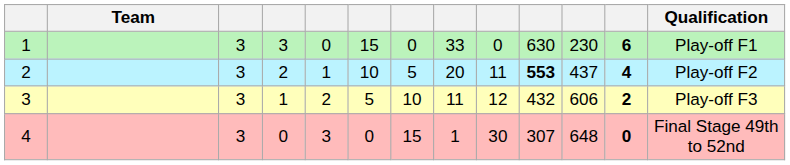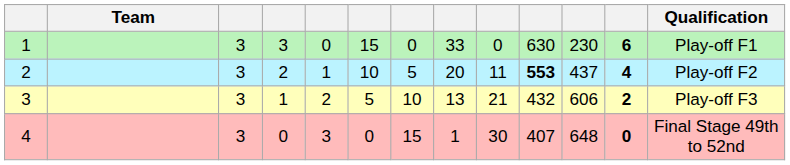row 4 | column 8: 11 -> 13
row 4 | column 9: 12 -> 21
row 5 | column 10: 307 -> 407
